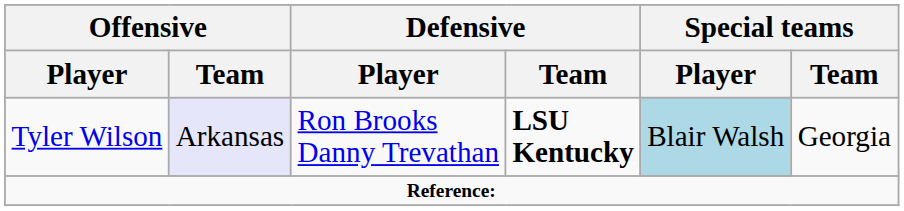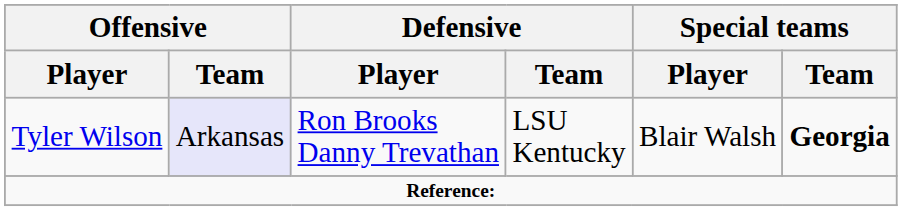Tyler Wilson | Defensive / Team: bold -> normal
Tyler Wilson | Special teams / Player: lightblue background -> no background
Tyler Wilson | Special teams / Team: normal -> bold
